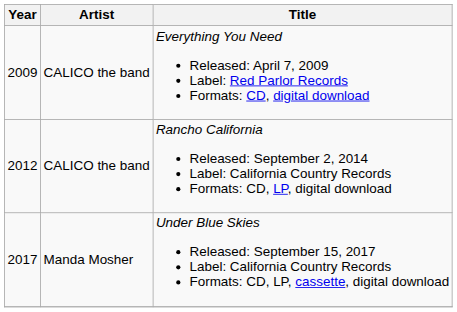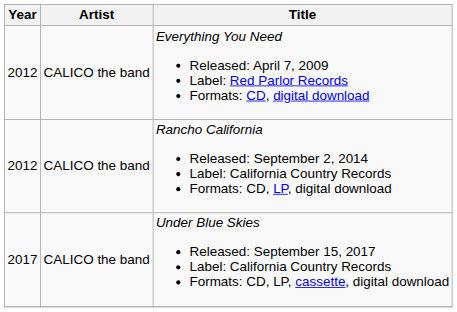row 2 | Year: 2009 -> 2012
row 4 | Artist: Manda Mosher -> CALICO the band
